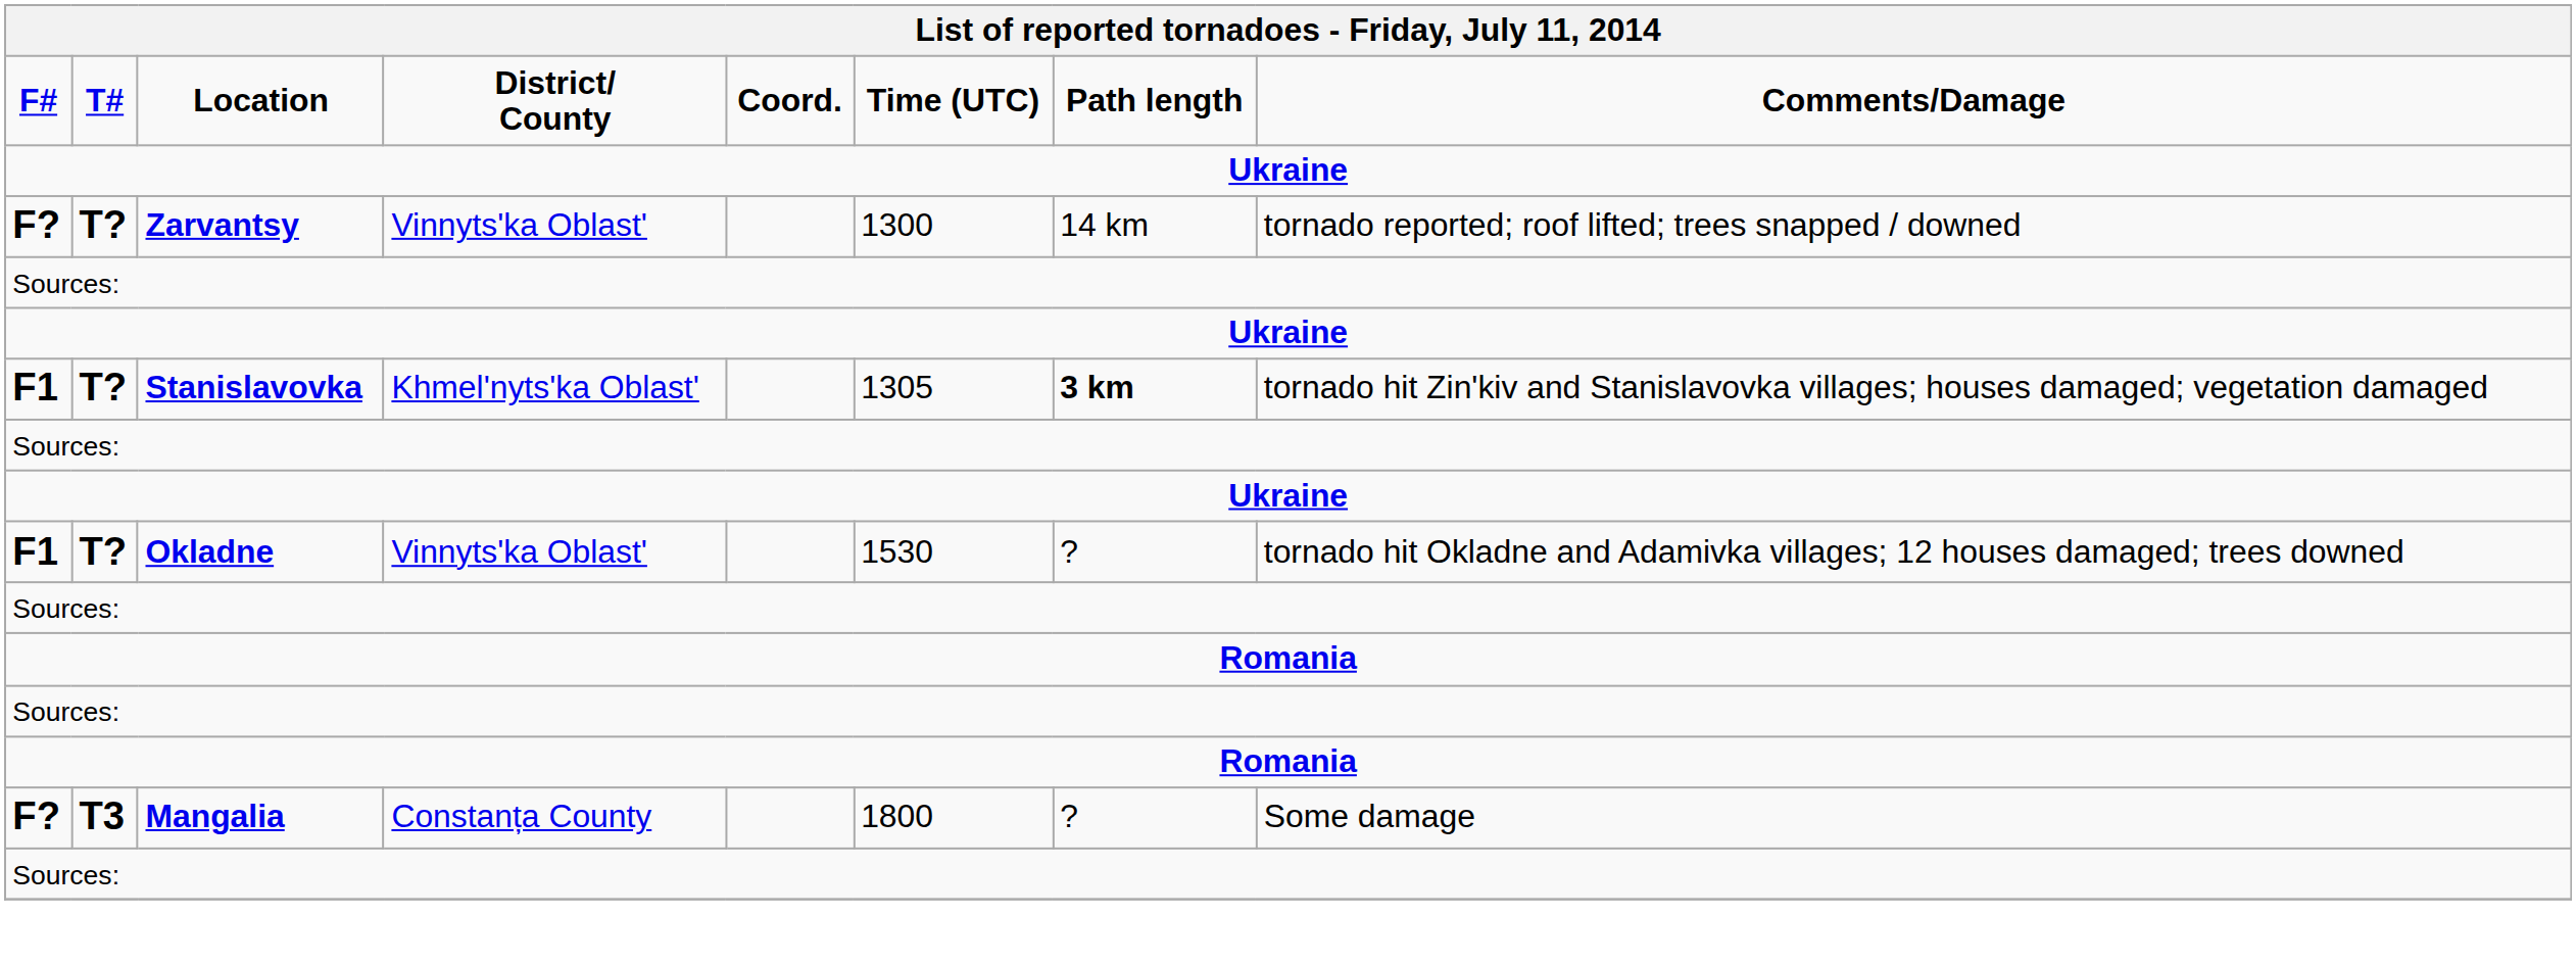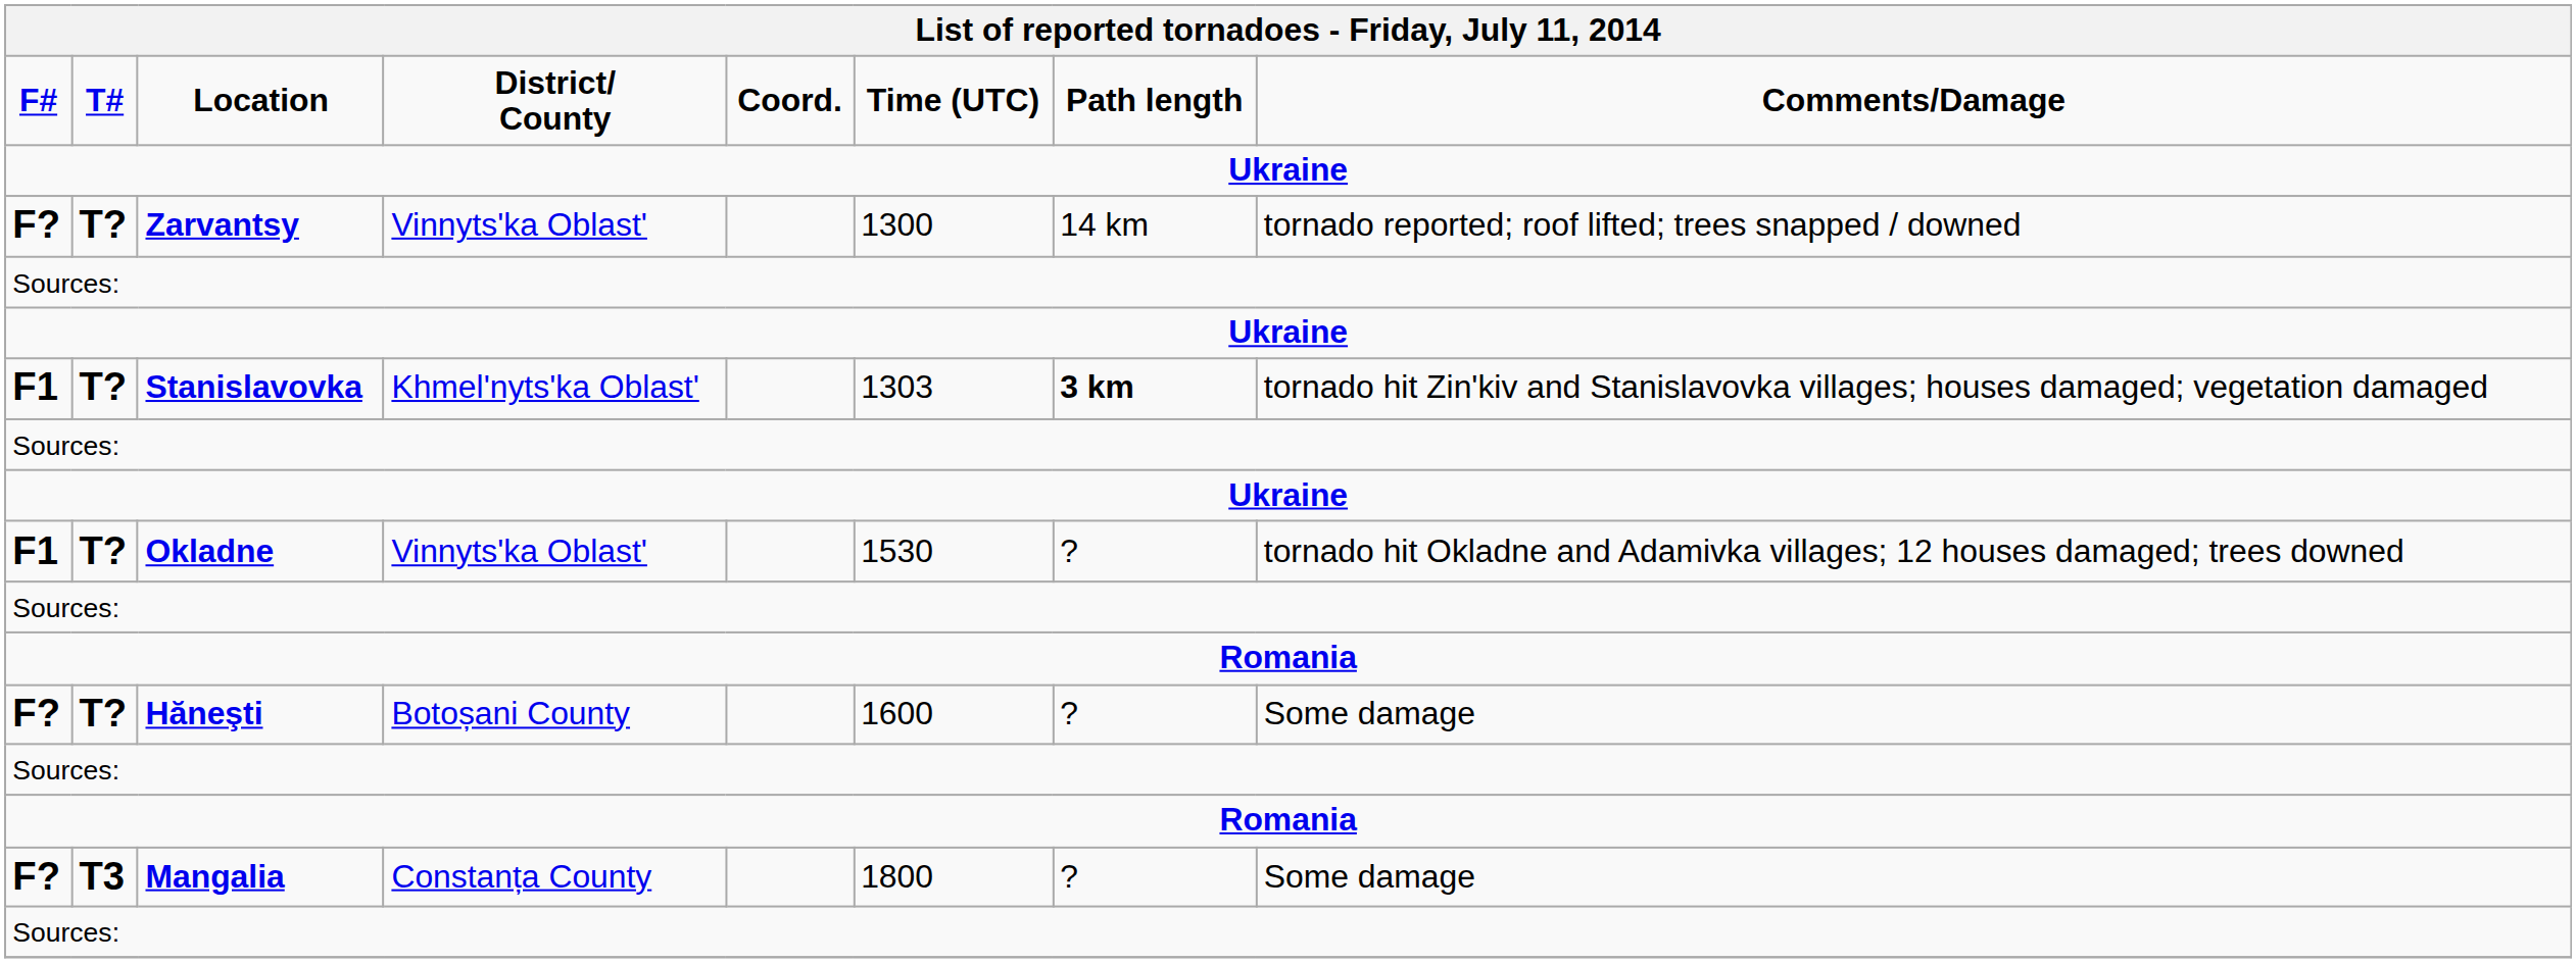Stanislavovka | Time (UTC): 1305 -> 1303
+ row: F? | T? | Hăneşti | Botoșani County | 1600 | ? | Some damage
